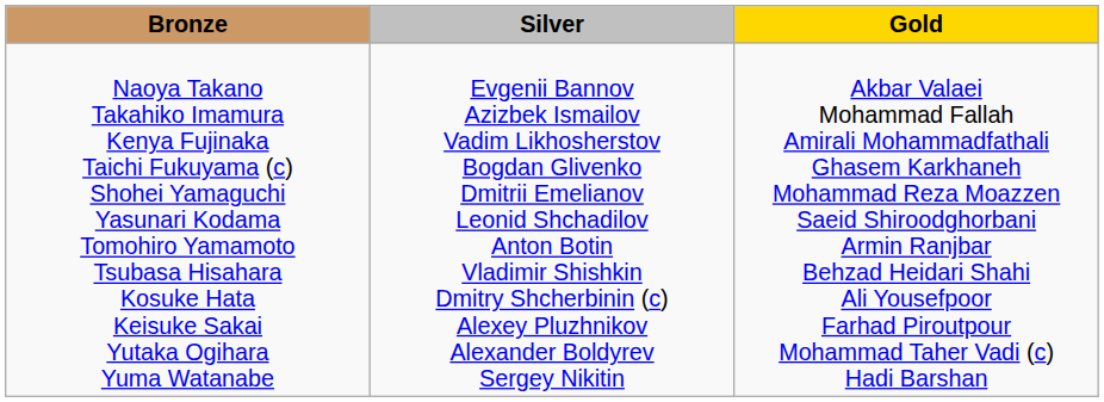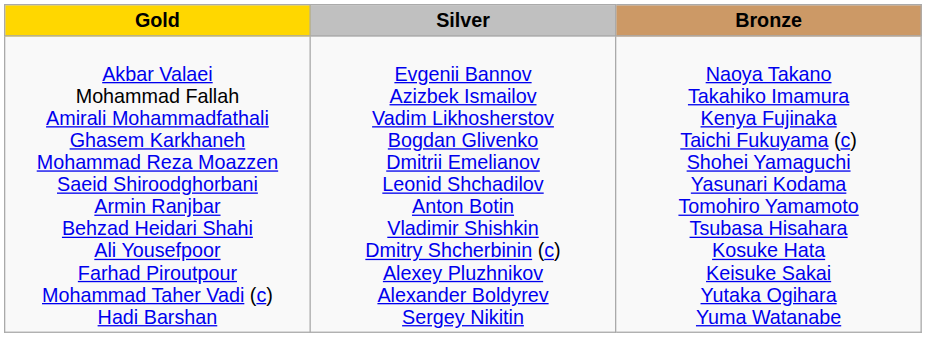columns swapped: Gold <-> Bronze
